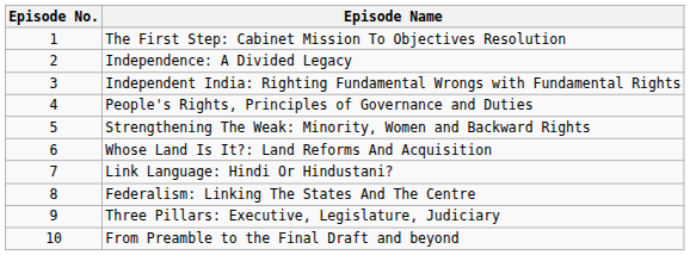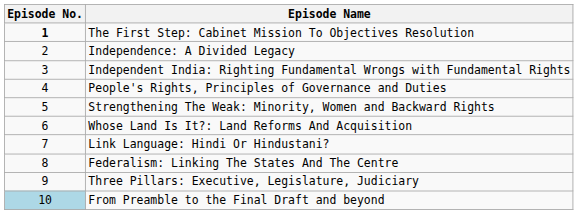The First Step: Cabinet Mission To Objectives Resolution | Episode No.: normal -> bold
From Preamble to the Final Draft and beyond | Episode No.: no background -> lightblue background
